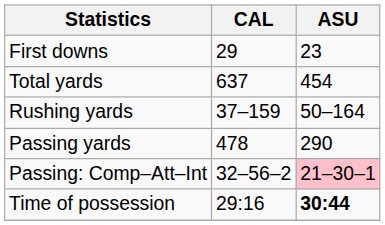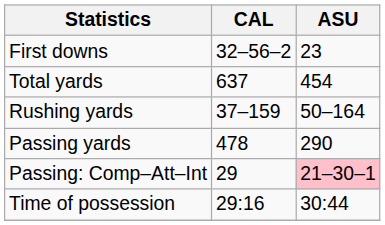First downs | CAL: 29 -> 32–56–2
Passing: Comp–Att–Int | CAL: 32–56–2 -> 29
Time of possession | ASU: bold -> normal
